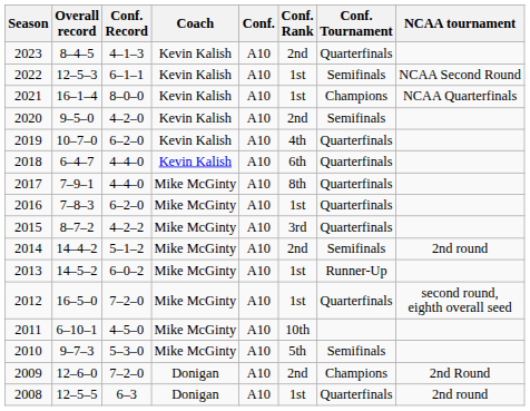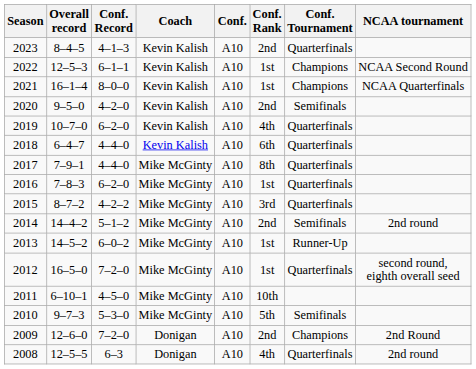2022 | Conf. Tournament: Semifinals -> Champions
2008 | Conf. Rank: 1st -> 4th
